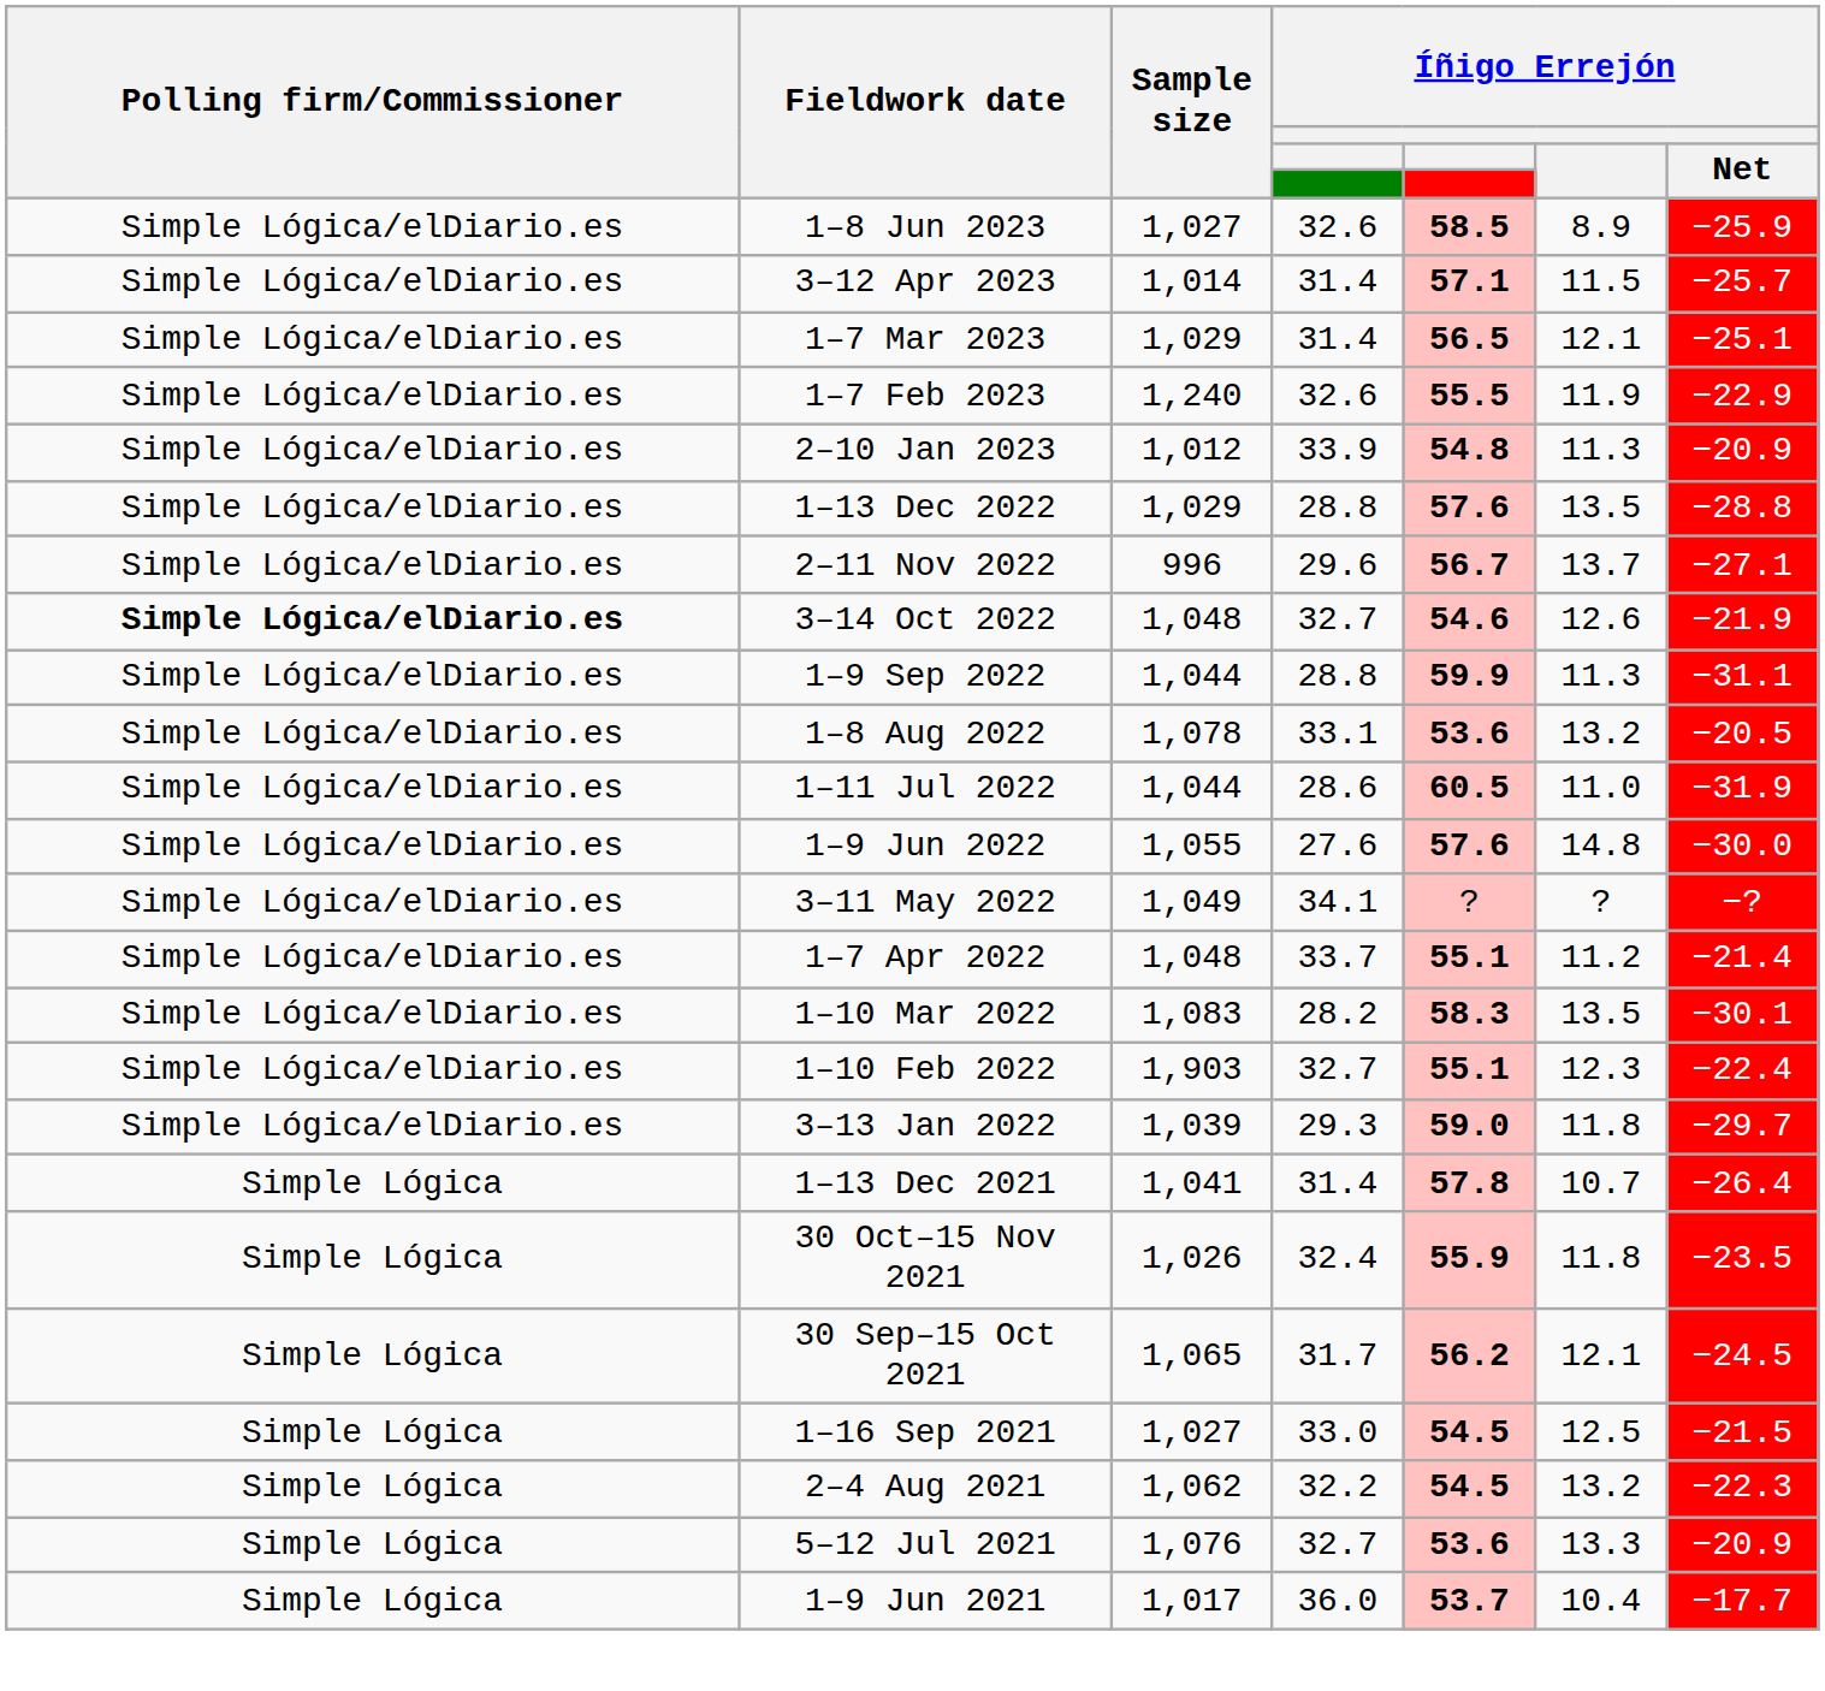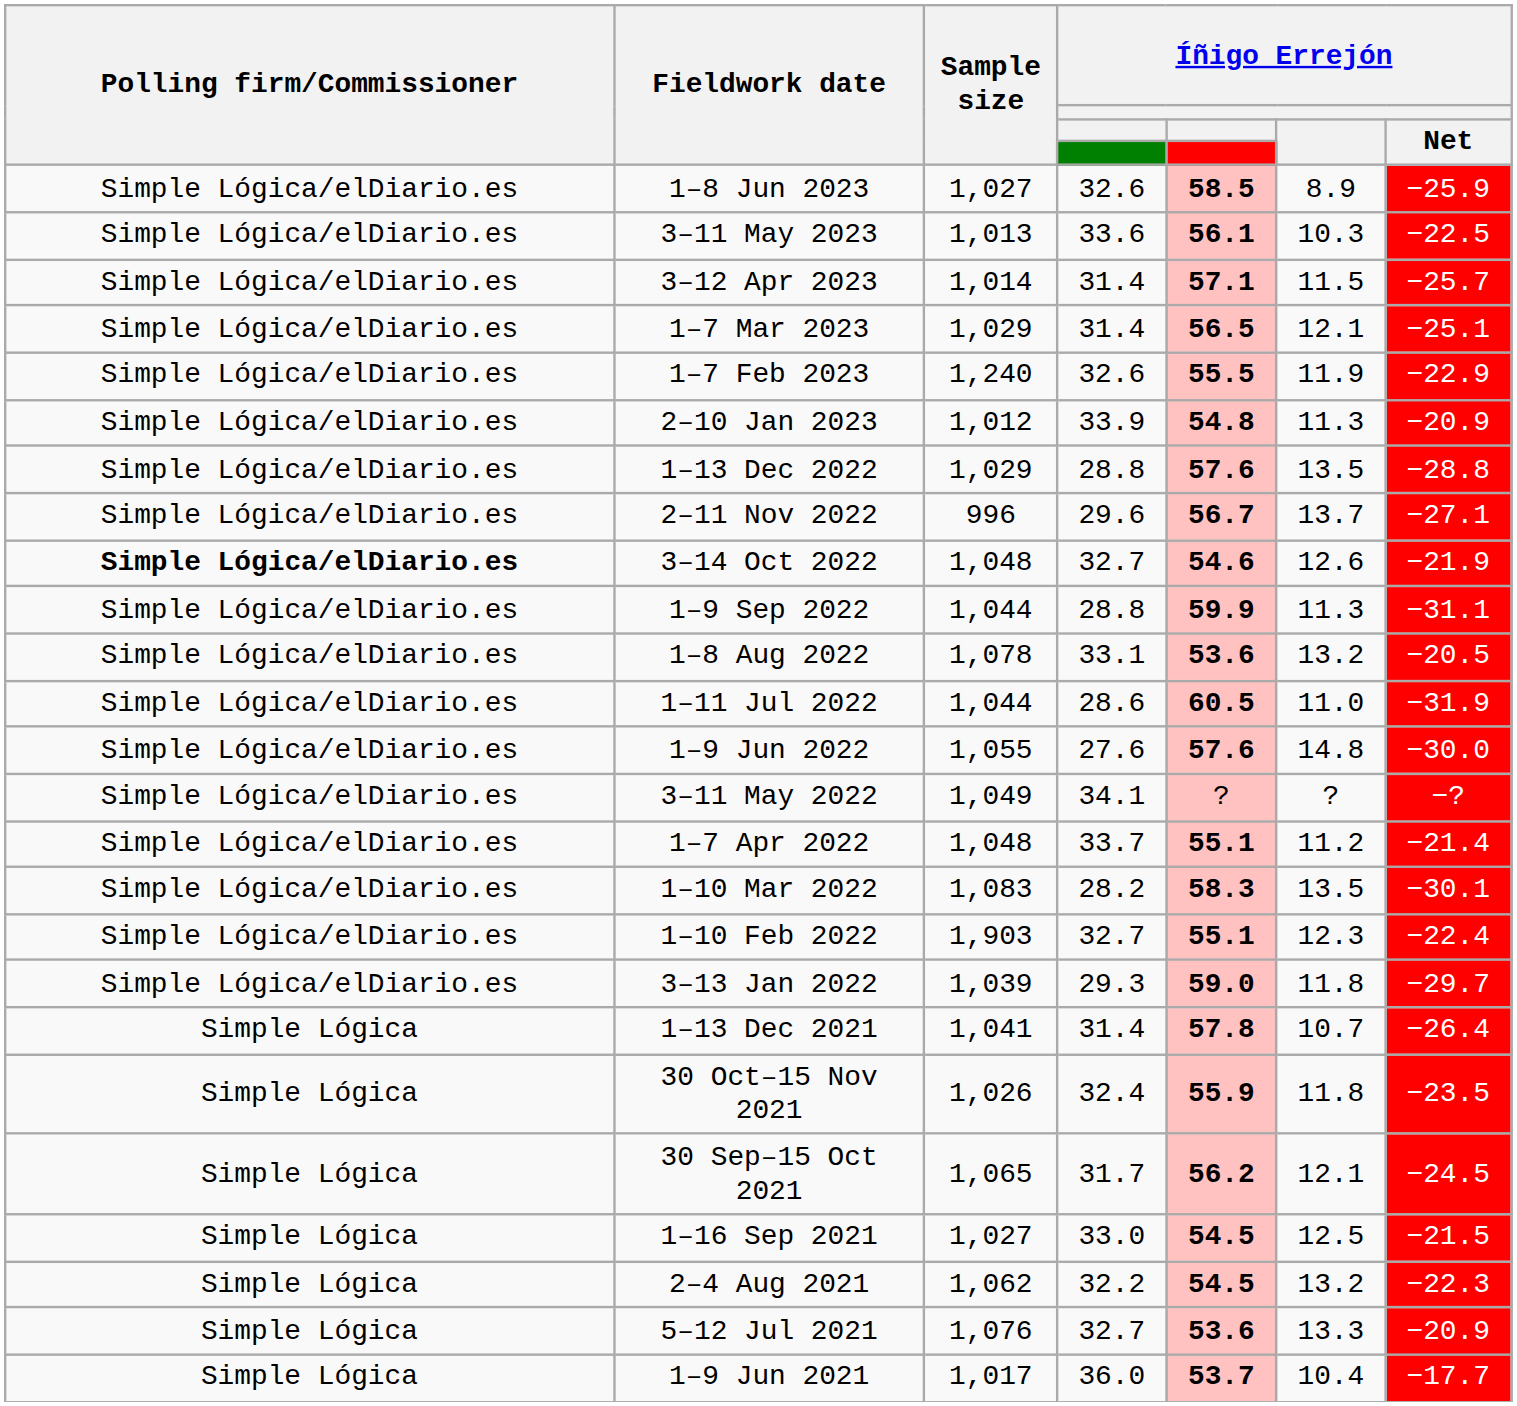+ row: Simple Lógica/elDiario.es | 3–11 May 2023 | 1,013 | 33.6 | 56.1 | 10.3 | −22.5
